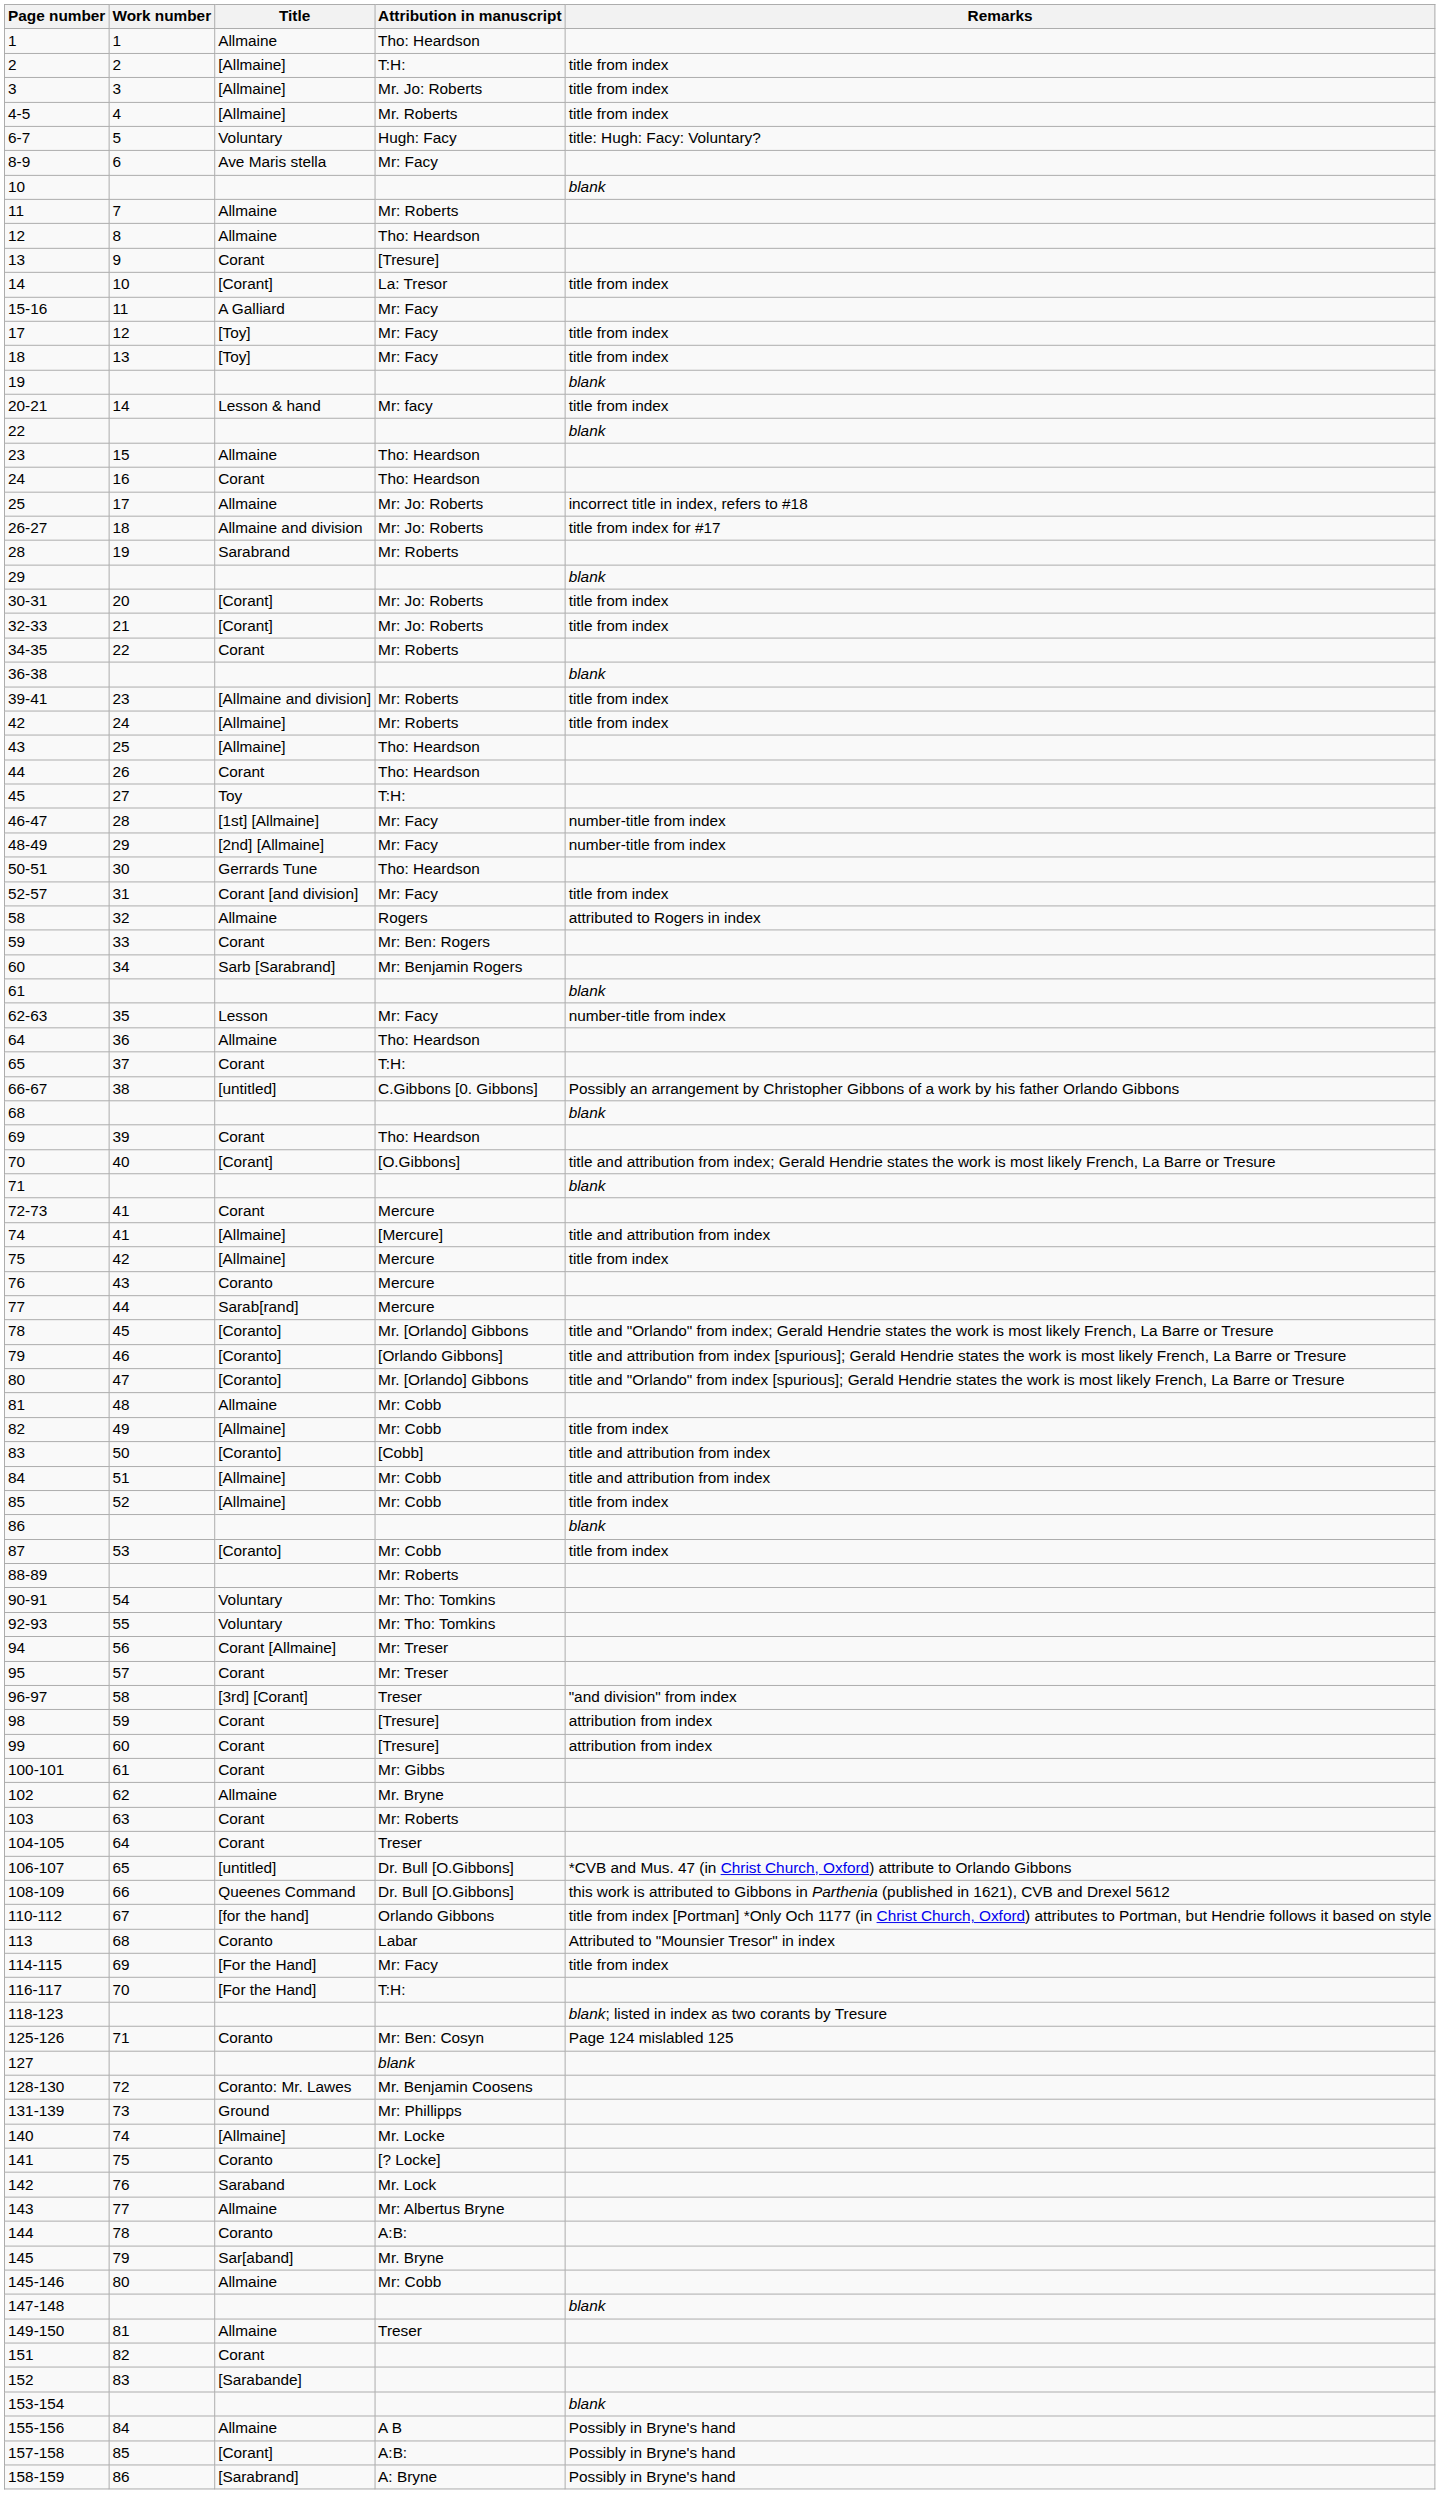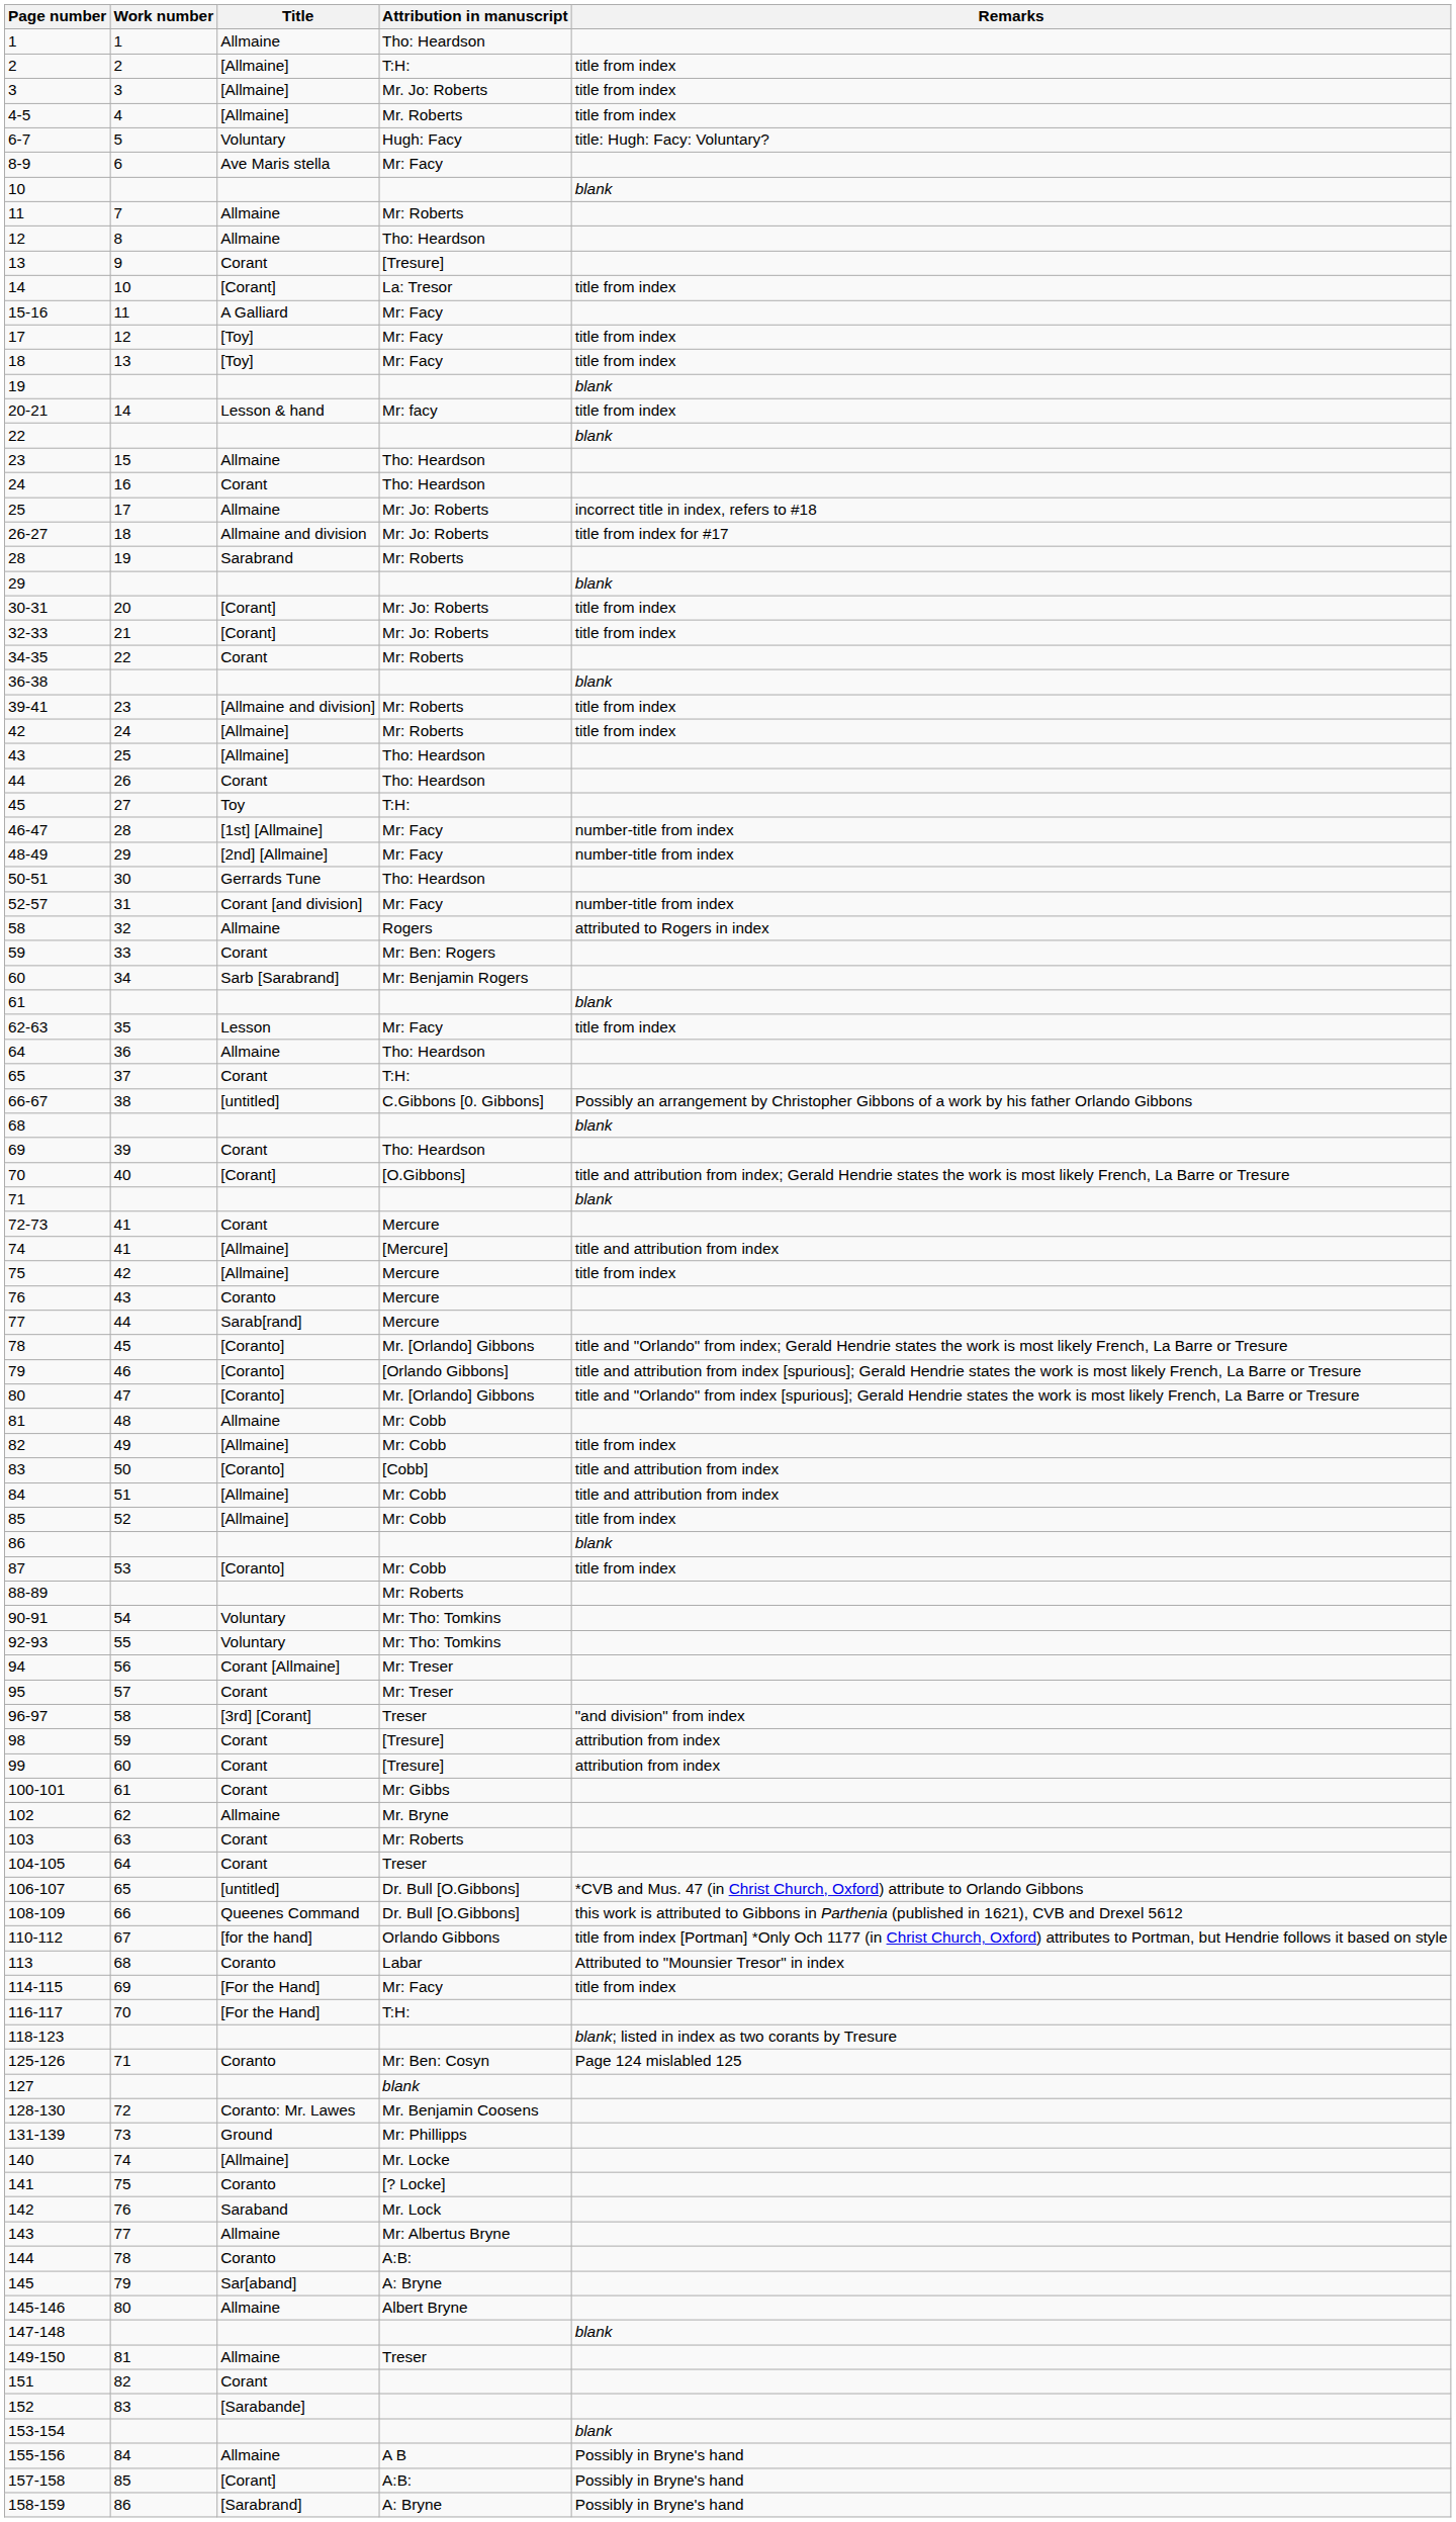52-57 | Remarks: title from index -> number-title from index
62-63 | Remarks: number-title from index -> title from index
145 | Attribution in manuscript: Mr. Bryne -> A: Bryne
145-146 | Attribution in manuscript: Mr: Cobb -> Albert Bryne
